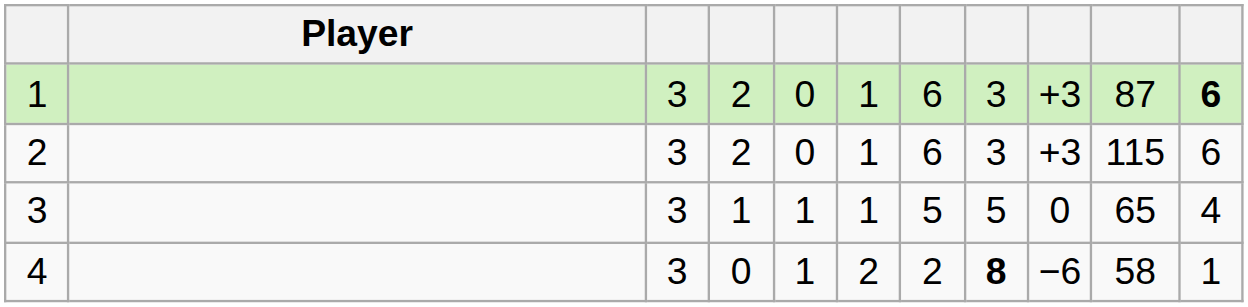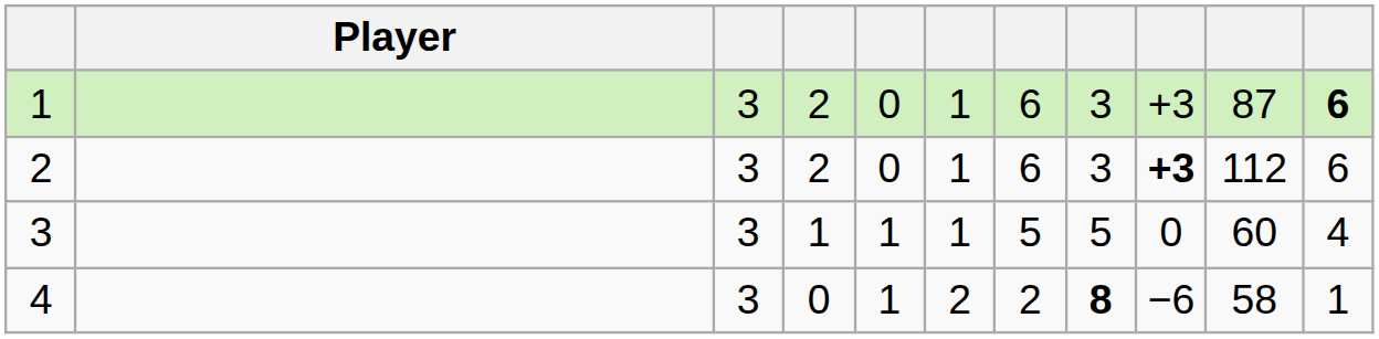row 3 | column 9: normal -> bold
row 3 | column 10: 115 -> 112
row 4 | column 10: 65 -> 60
